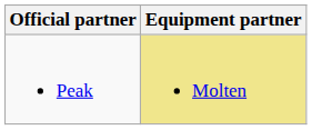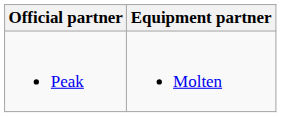Peak | Equipment partner: khaki background -> no background
